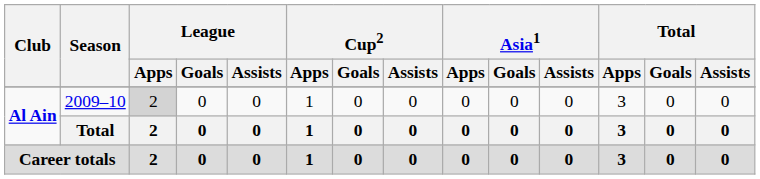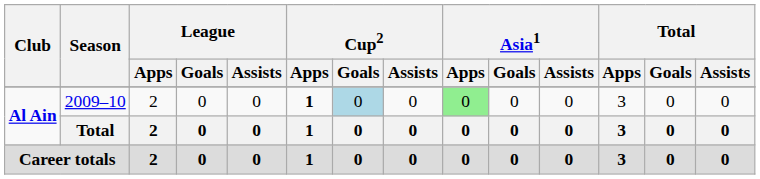Al Ain / 2009–10 | League / Apps: lightgrey background -> no background
Al Ain / 2009–10 | Cup2 / Apps: normal -> bold
Al Ain / 2009–10 | Cup2 / Goals: no background -> lightblue background
Al Ain / 2009–10 | Asia1 / Apps: no background -> lightgreen background
